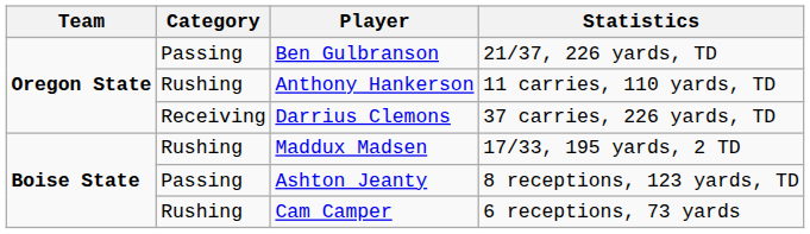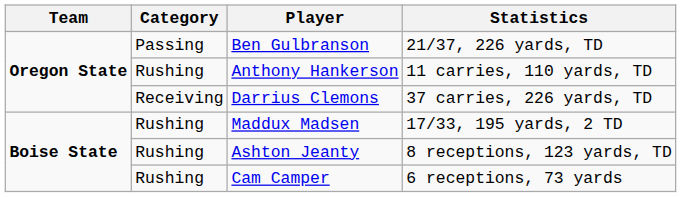Ashton Jeanty | Category: Passing -> Rushing
